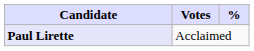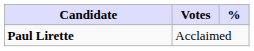Paul Lirette | Candidate: lavender background -> no background
